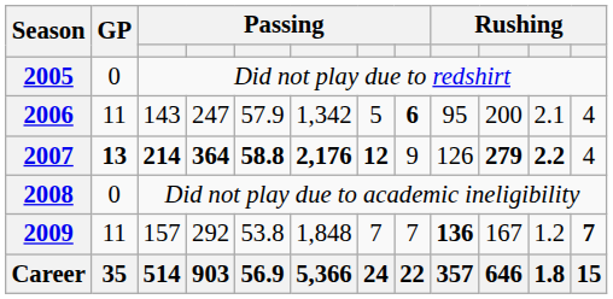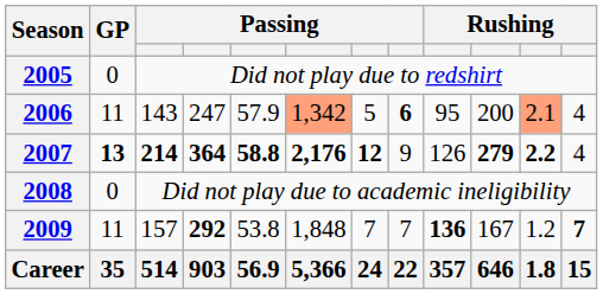2006 | column 6: no background -> lightsalmon background
2006 | column 11: no background -> lightsalmon background
2009 | column 4: normal -> bold
